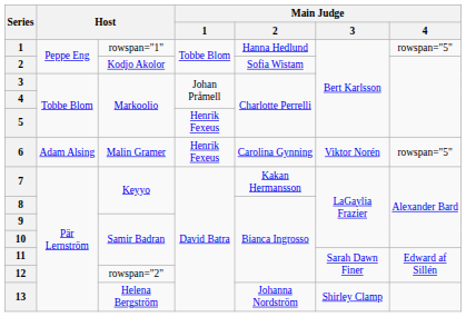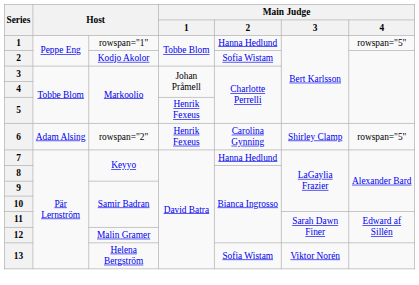6 | column 3: Malin Gramer -> rowspan="2"
6 | Main Judge / 3: Viktor Norén -> Shirley Clamp
7 | Main Judge / 2: Kakan Hermansson -> Hanna Hedlund
12 | column 3: rowspan="2" -> Malin Gramer
13 | Main Judge / 2: Johanna Nordström -> Sofia Wistam
13 | Main Judge / 3: Shirley Clamp -> Viktor Norén
